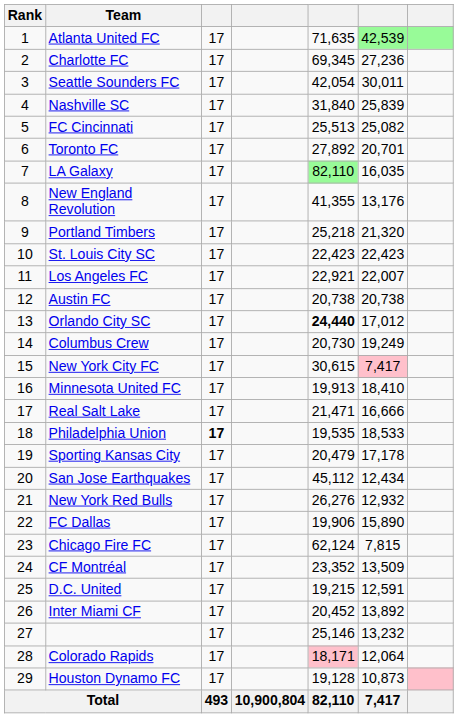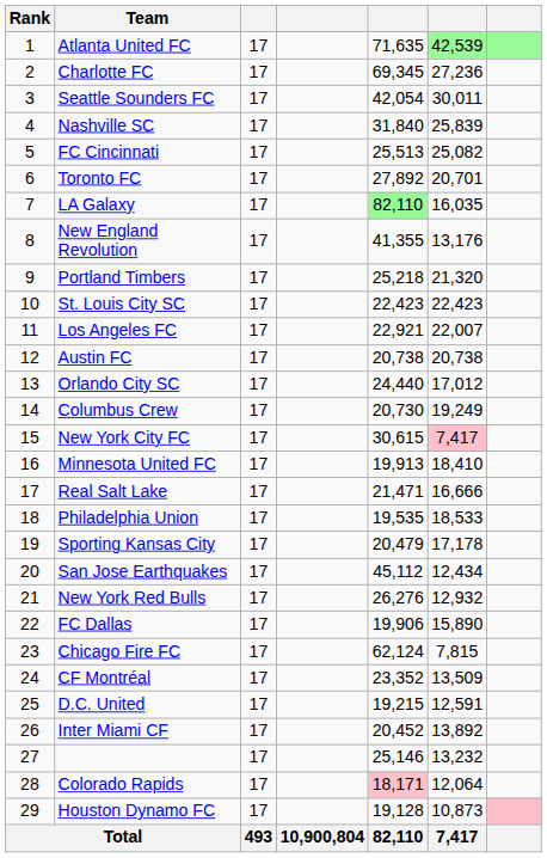Orlando City SC | column 5: bold -> normal
Philadelphia Union | column 3: bold -> normal
